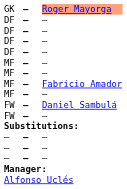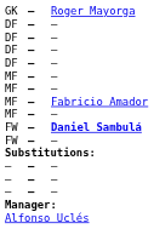GK | column 3: lightsalmon background -> no background
FW / Daniel Sambulá | column 3: normal -> bold
